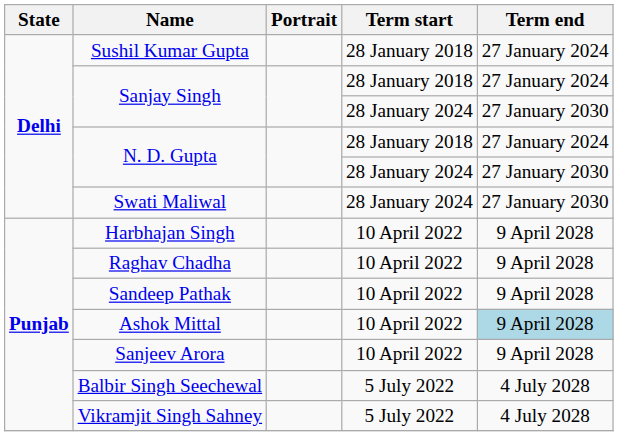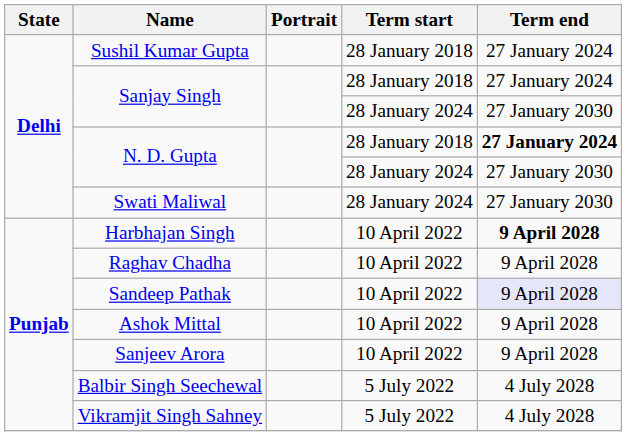N. D. Gupta / 28 January 2018 | Term end: normal -> bold
Harbhajan Singh | Term end: normal -> bold
Sandeep Pathak | Term end: no background -> lavender background
Ashok Mittal | Term end: lightblue background -> no background
